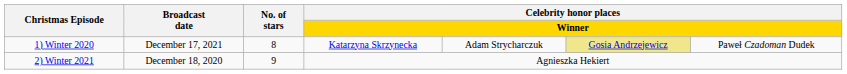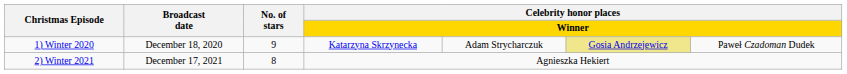1) Winter 2020 | Broadcast date: December 17, 2021 -> December 18, 2020
1) Winter 2020 | No. of stars: 8 -> 9
2) Winter 2021 | Broadcast date: December 18, 2020 -> December 17, 2021
2) Winter 2021 | No. of stars: 9 -> 8
